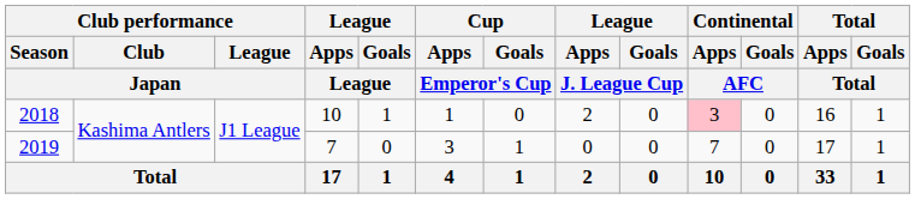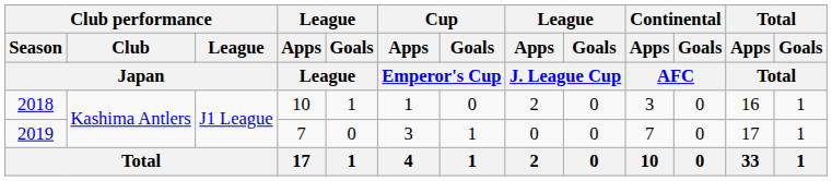2018 | Continental / Apps / AFC: pink background -> no background
